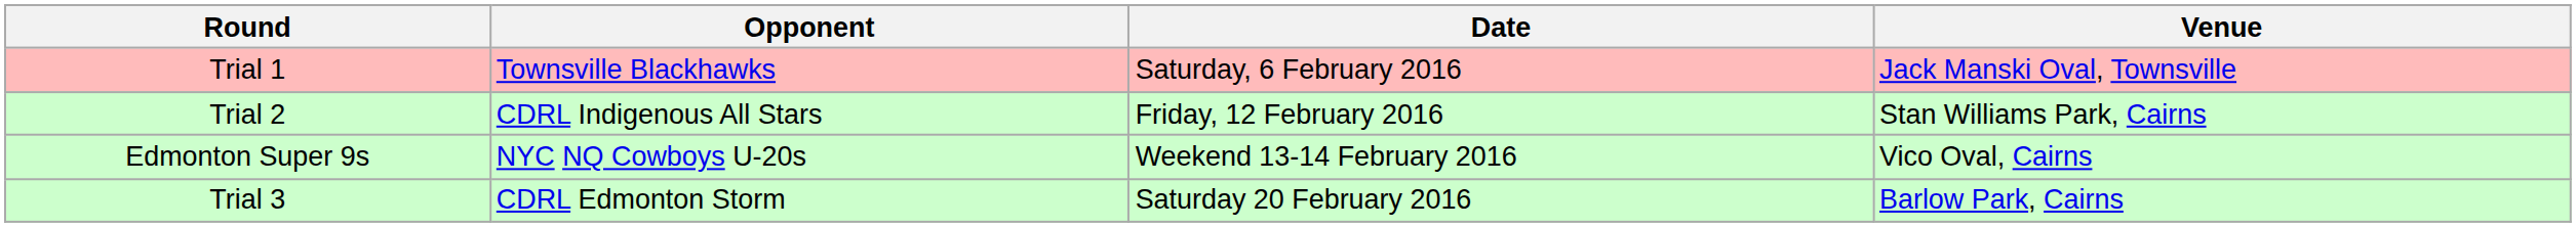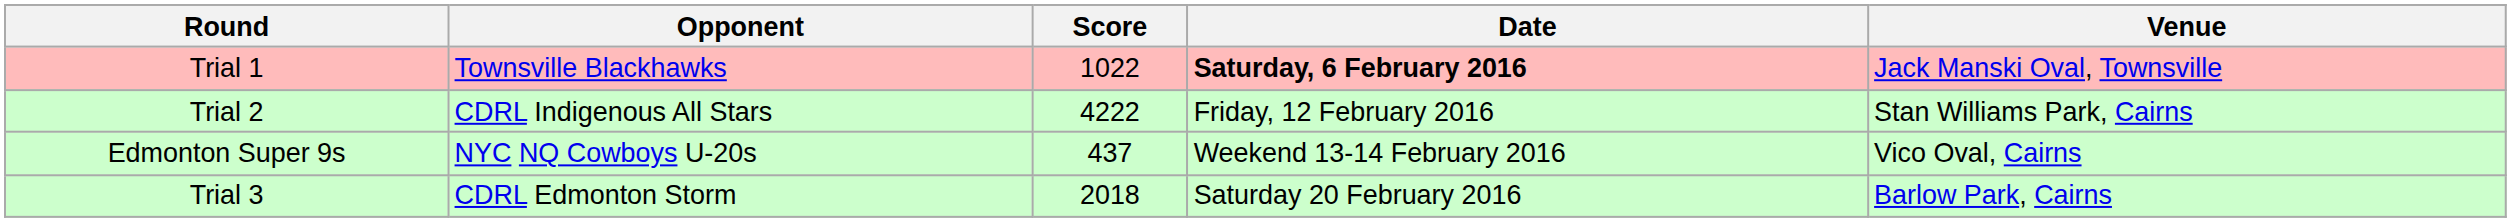+ column: Score | 1022 | 4222 | 437 | 2018
Trial 1 | Date: normal -> bold
